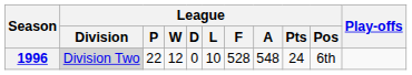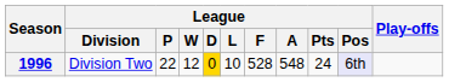1996 | League / Division: lightgrey background -> no background
1996 | League / D: no background -> gold background
1996 | League / Pos: no background -> lavender background
